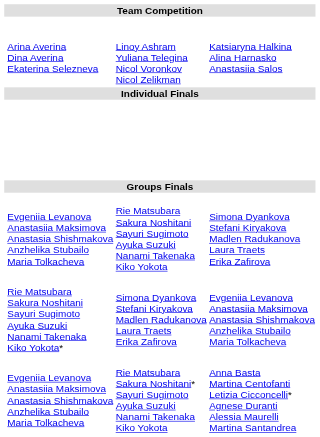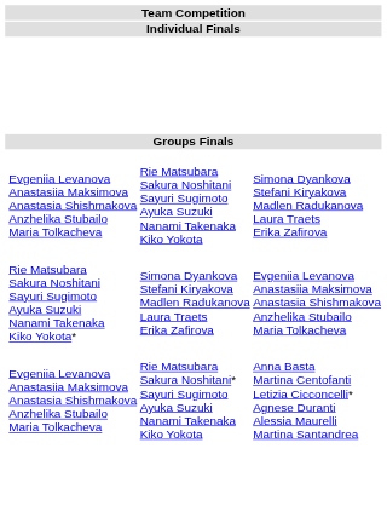- row: Arina Averina Dina Averina Ekaterina Selezneva | Linoy Ashram Yuliana Telegina Nicol Voronkov Nicol Zelikman | Katsiaryna Halkina Alina Harnasko Anastasiia Salos
